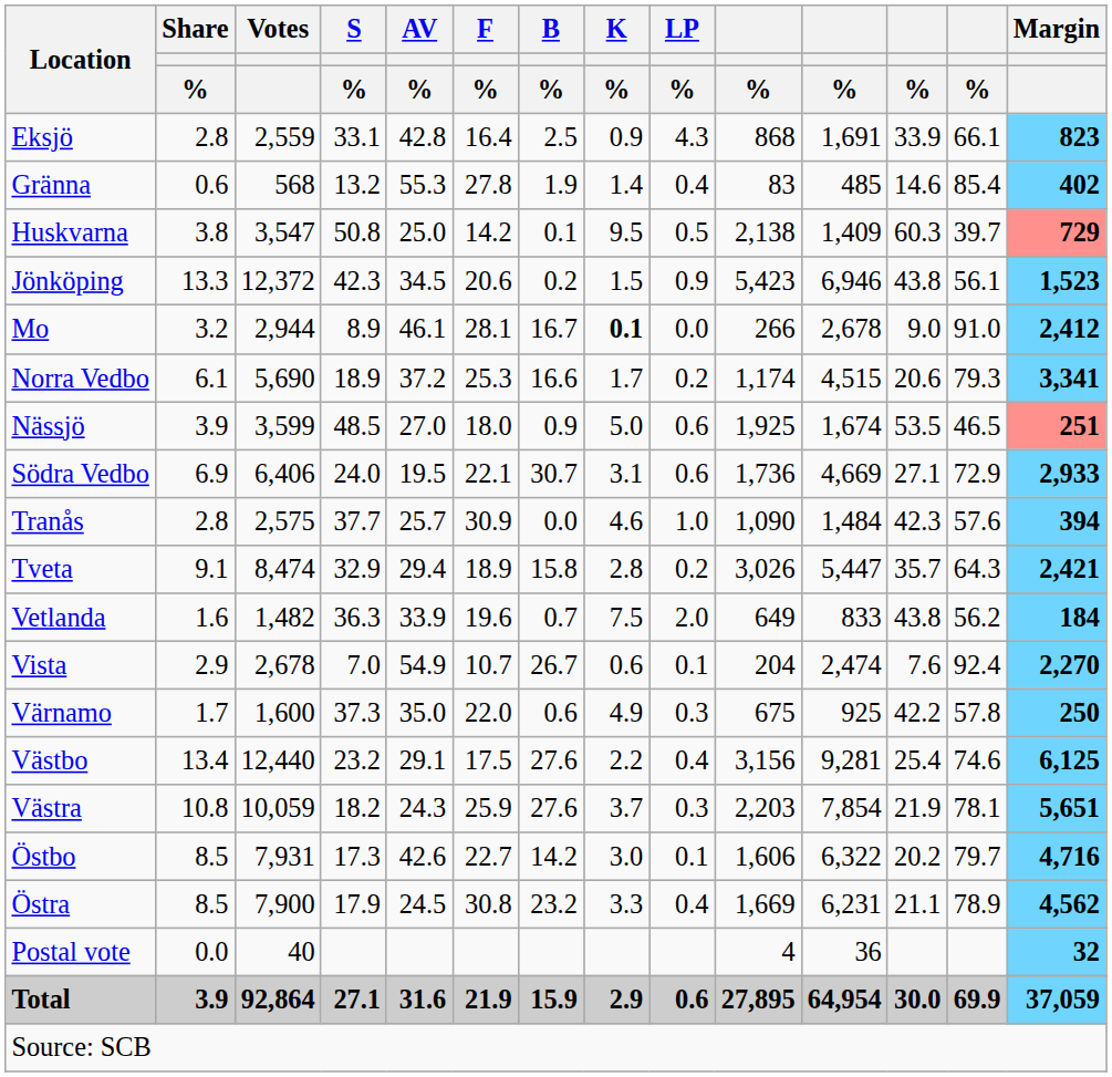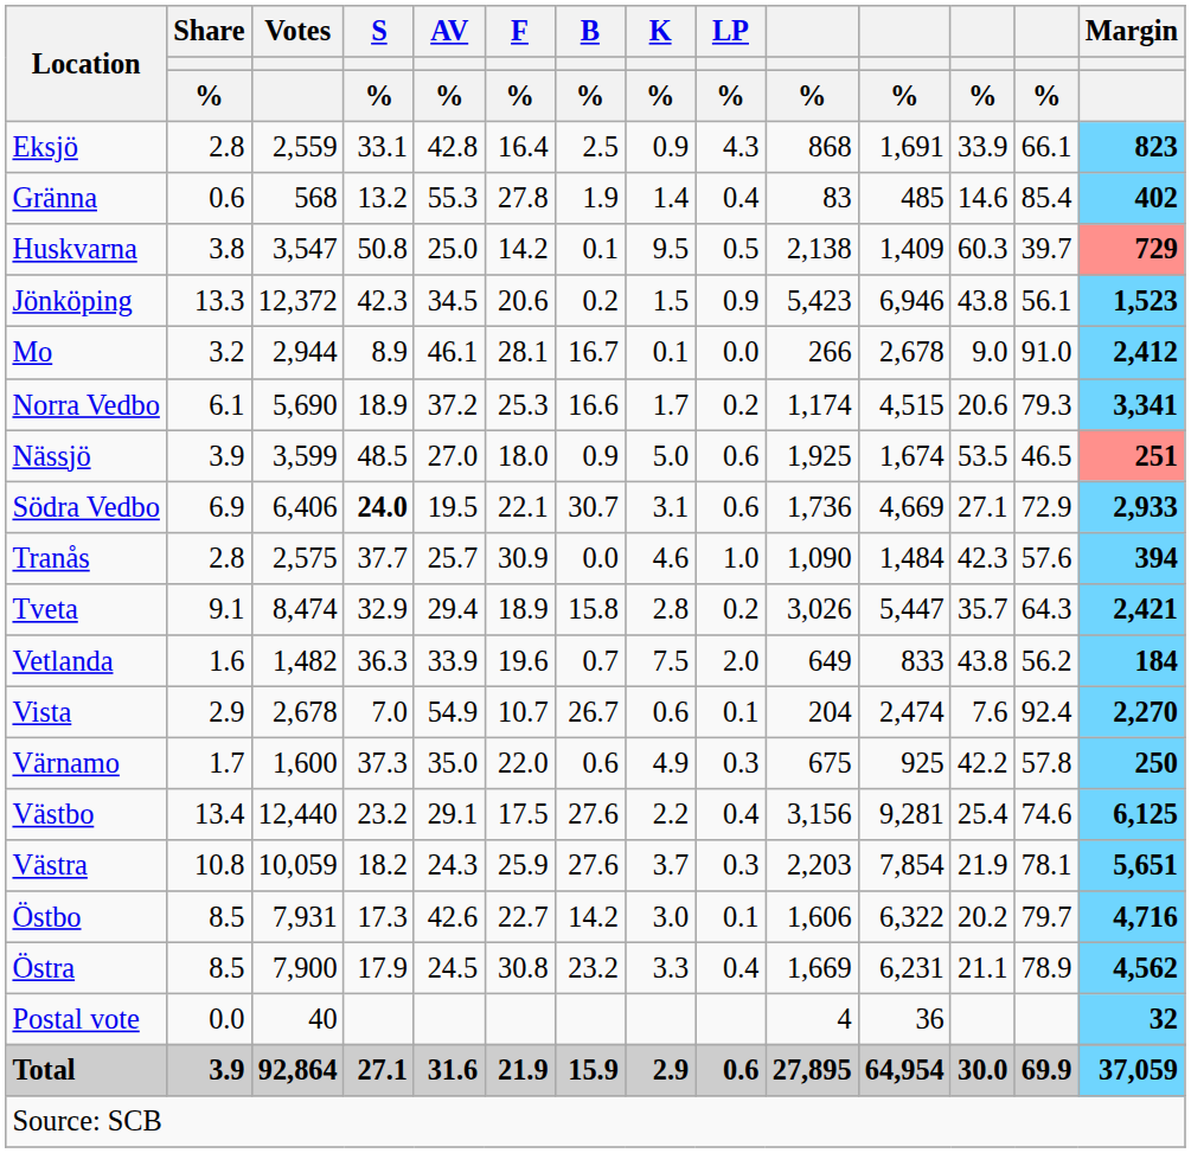Mo | K / %: bold -> normal
Södra Vedbo | S / %: normal -> bold
